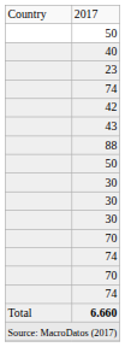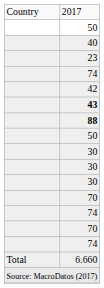43 | column 2: normal -> bold
88 | column 2: normal -> bold
6.660 | column 2: bold -> normal
